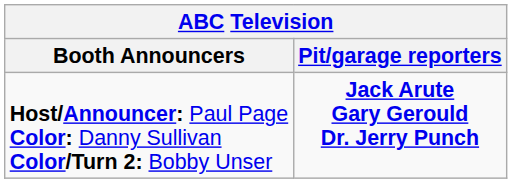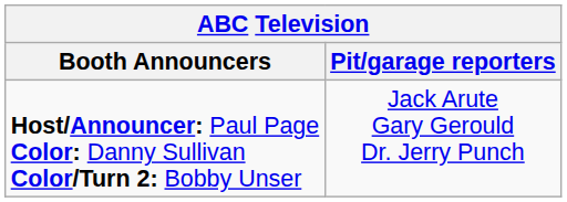row 3 | Pit/garage reporters: bold -> normal
